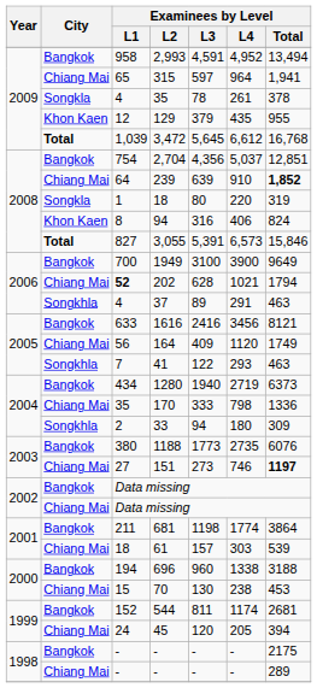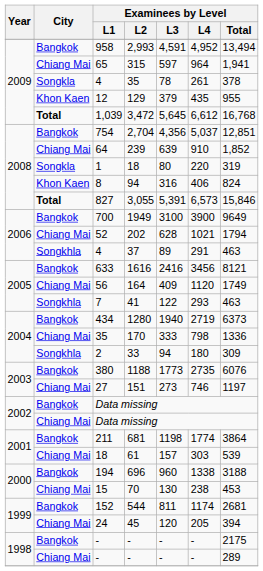239 | Examinees by Level / Total: bold -> normal
202 | Examinees by Level / L1: bold -> normal
151 | Examinees by Level / Total: bold -> normal
